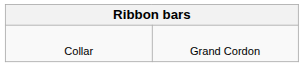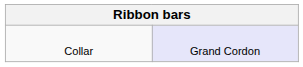Collar | column 2: no background -> lavender background
